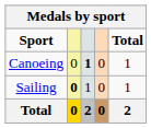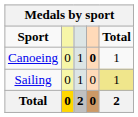Canoeing | column 3: bold -> normal
Canoeing | column 4: normal -> bold
Sailing | column 2: bold -> normal
Sailing | Total: no background -> khaki background
